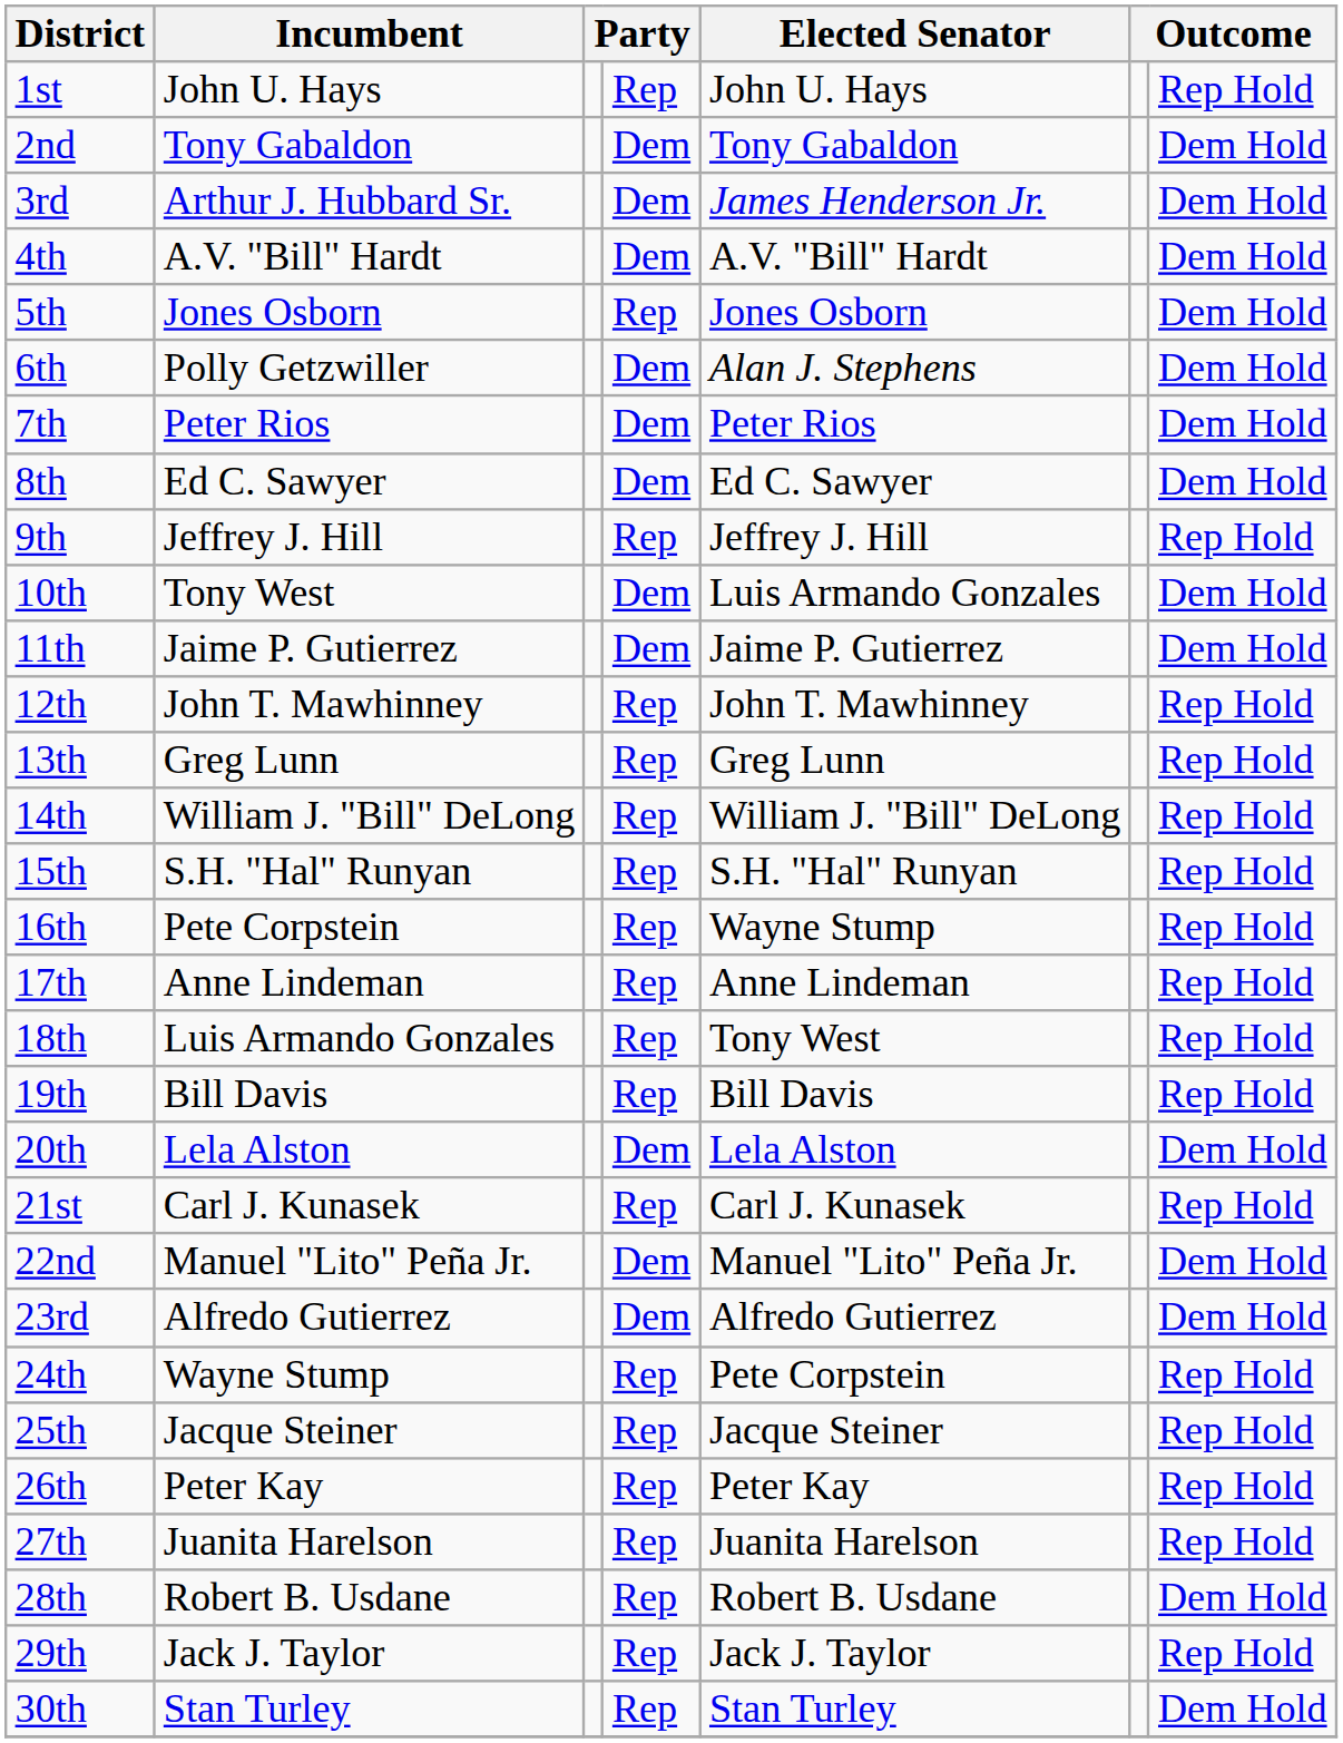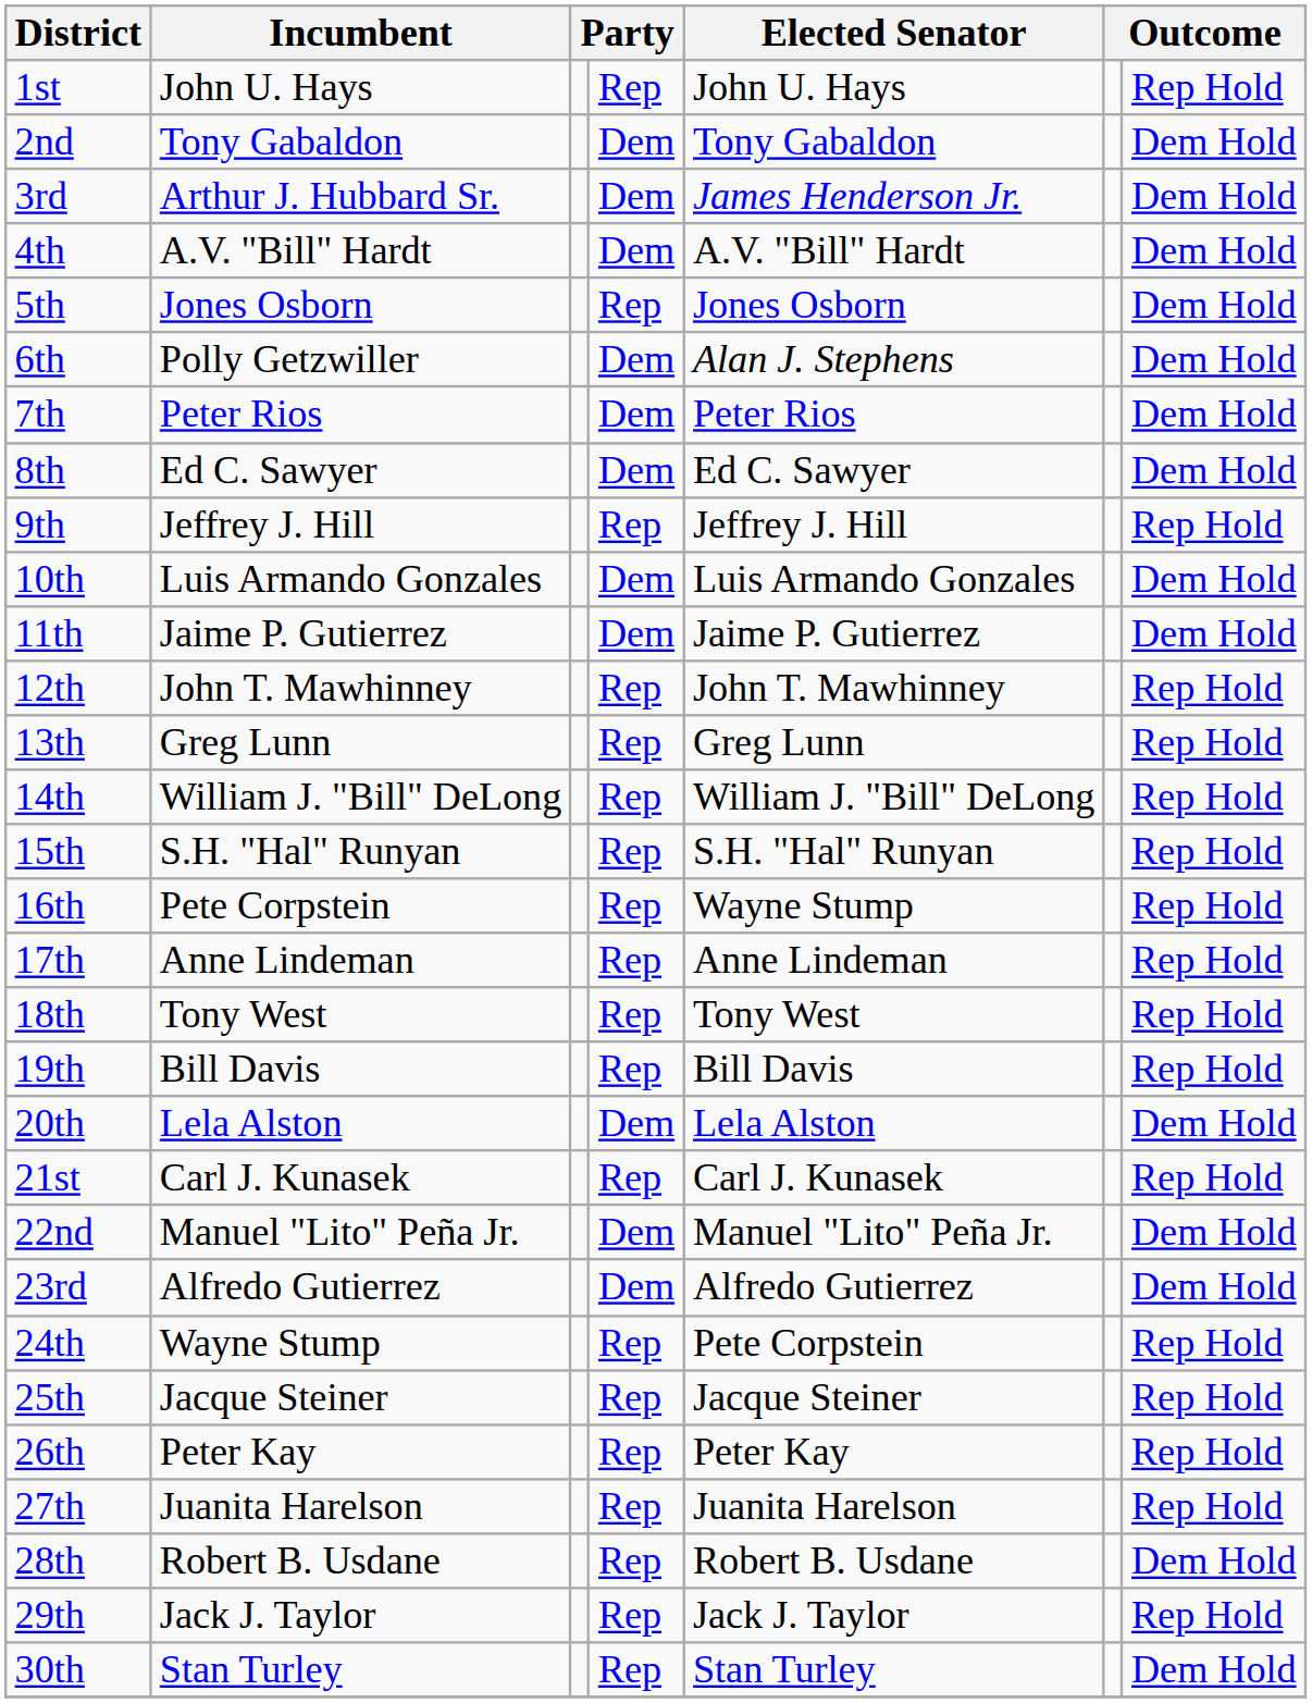10th | Incumbent: Tony West -> Luis Armando Gonzales
18th | Incumbent: Luis Armando Gonzales -> Tony West
